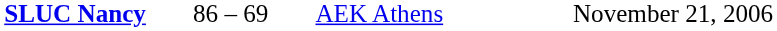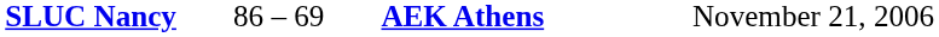SLUC Nancy | column 3: normal -> bold
